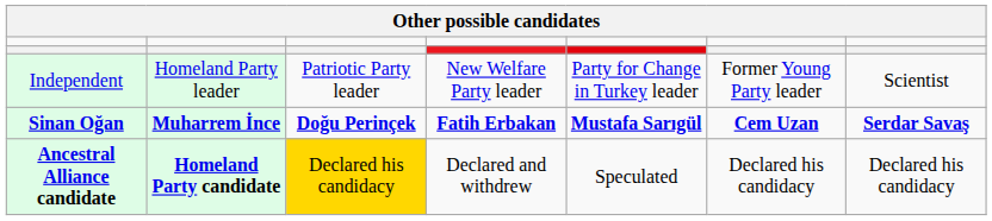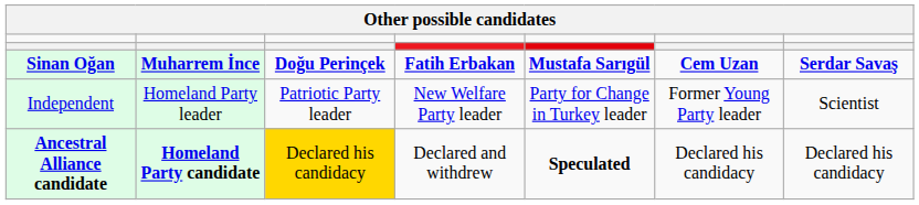rows swapped: Sinan Oğan <-> Independent
Ancestral Alliance candidate | column 5: normal -> bold
